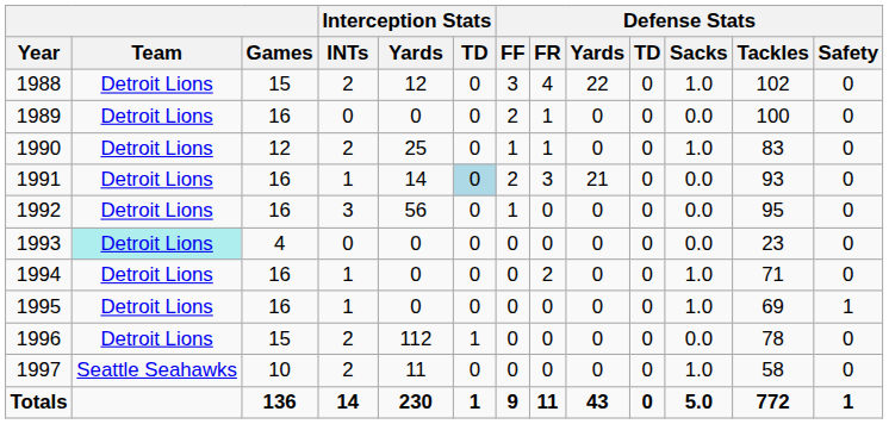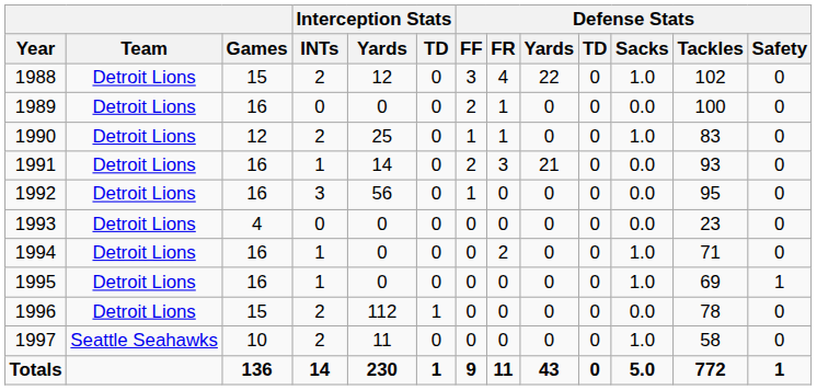1991 | Interception Stats / TD: lightblue background -> no background
1993 | Team: paleturquoise background -> no background
